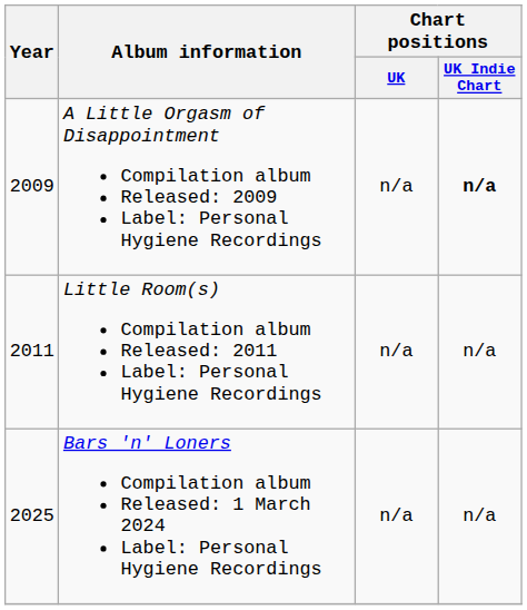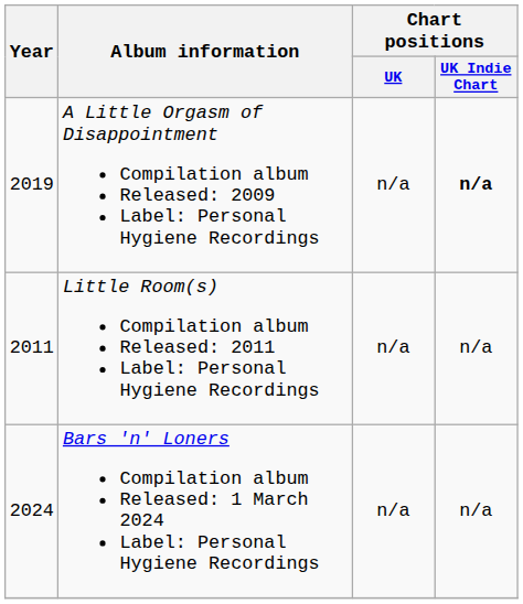row 3 | Year: 2009 -> 2019
row 5 | Year: 2025 -> 2024
